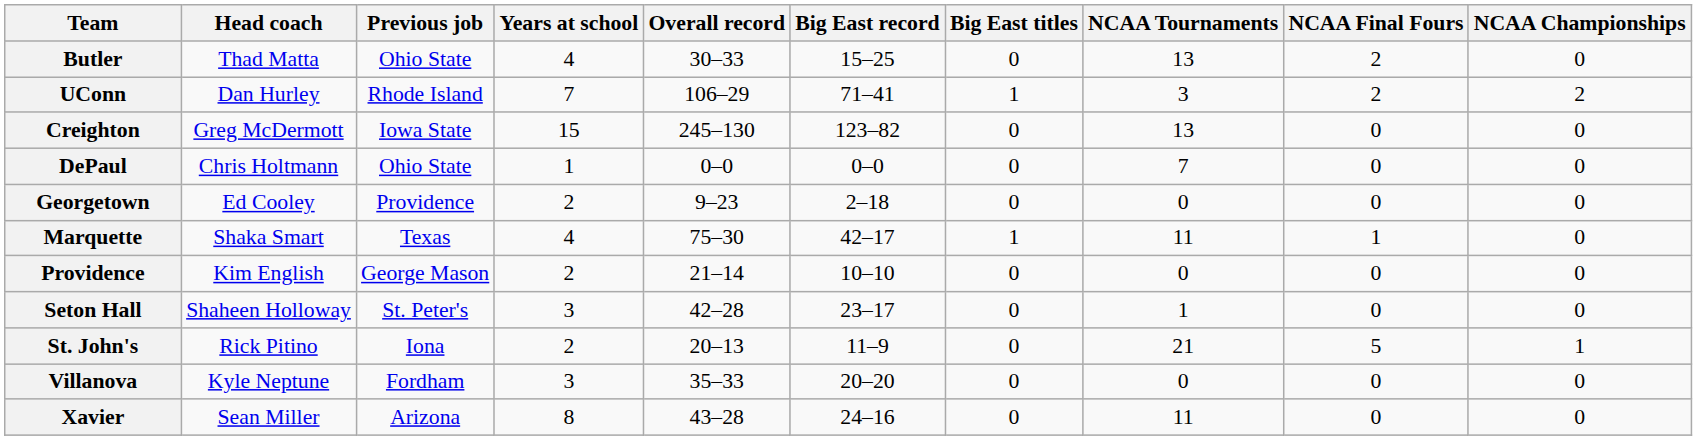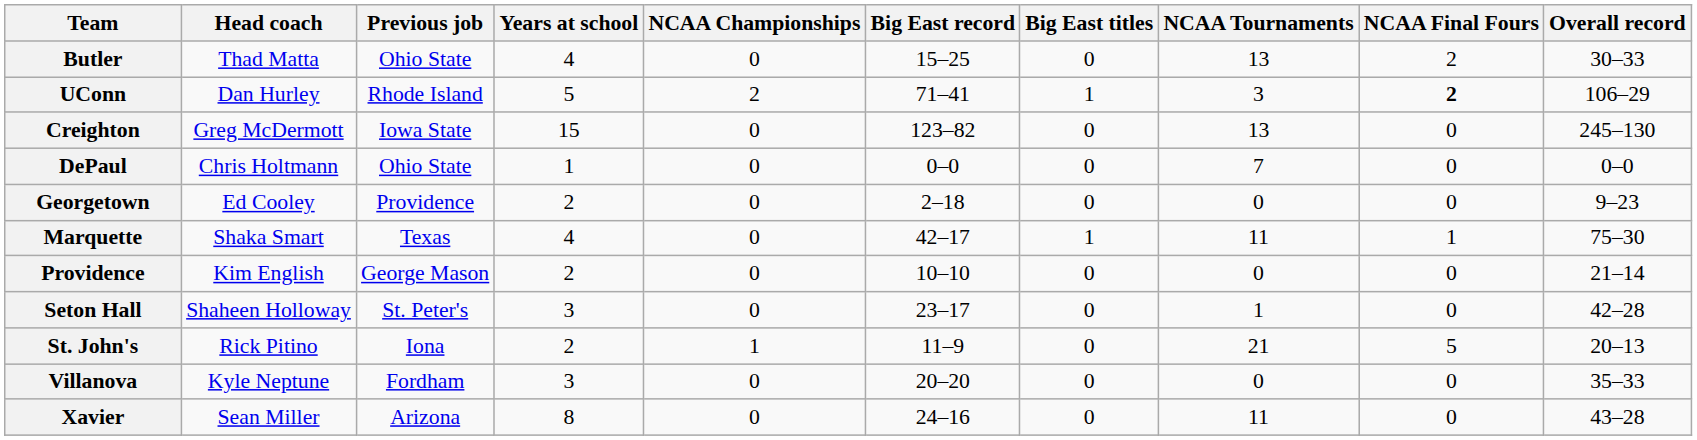columns swapped: Overall record <-> NCAA Championships
UConn | Years at school: 7 -> 5
UConn | NCAA Final Fours: normal -> bold
